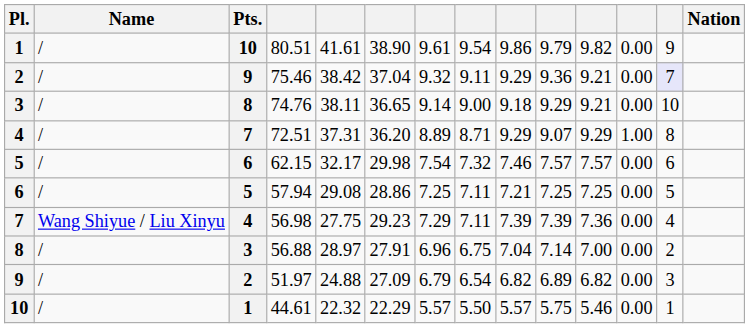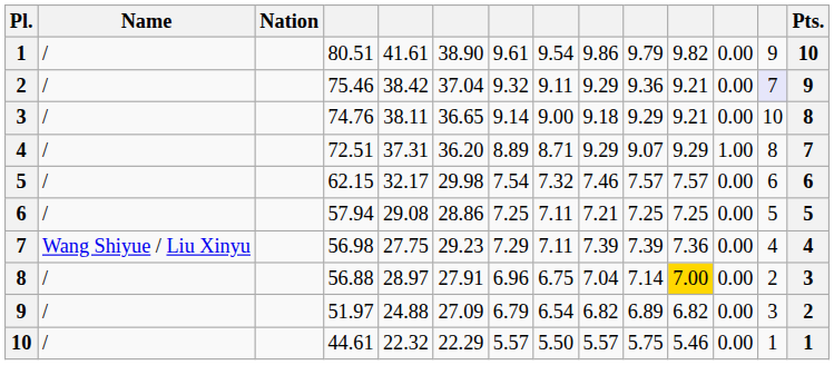columns swapped: Nation <-> Pts.
row 9 | column 11: no background -> gold background
